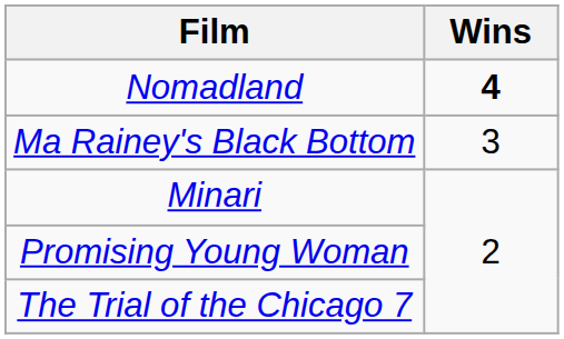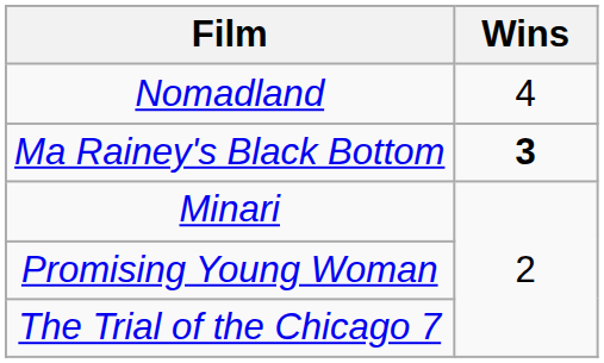Nomadland | Wins: bold -> normal
Ma Rainey's Black Bottom | Wins: normal -> bold
